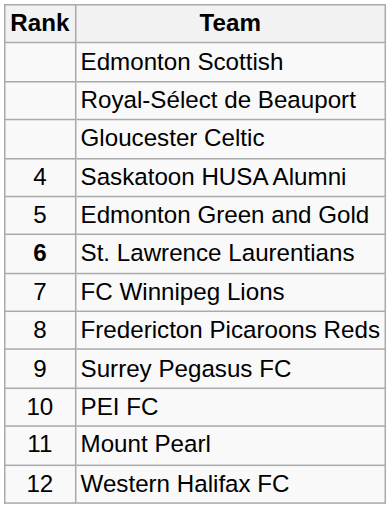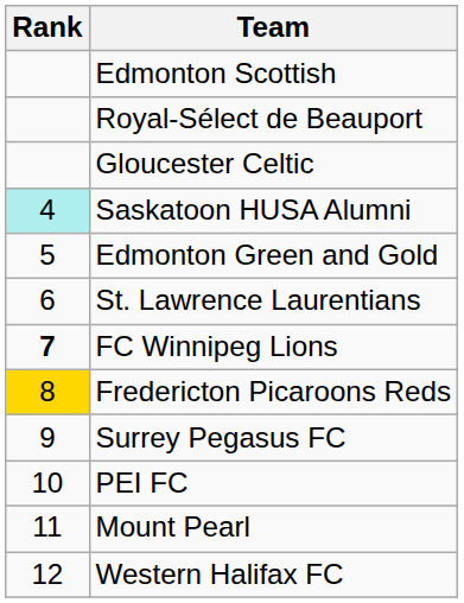Saskatoon HUSA Alumni | Rank: no background -> paleturquoise background
St. Lawrence Laurentians | Rank: bold -> normal
FC Winnipeg Lions | Rank: normal -> bold
Fredericton Picaroons Reds | Rank: no background -> gold background
